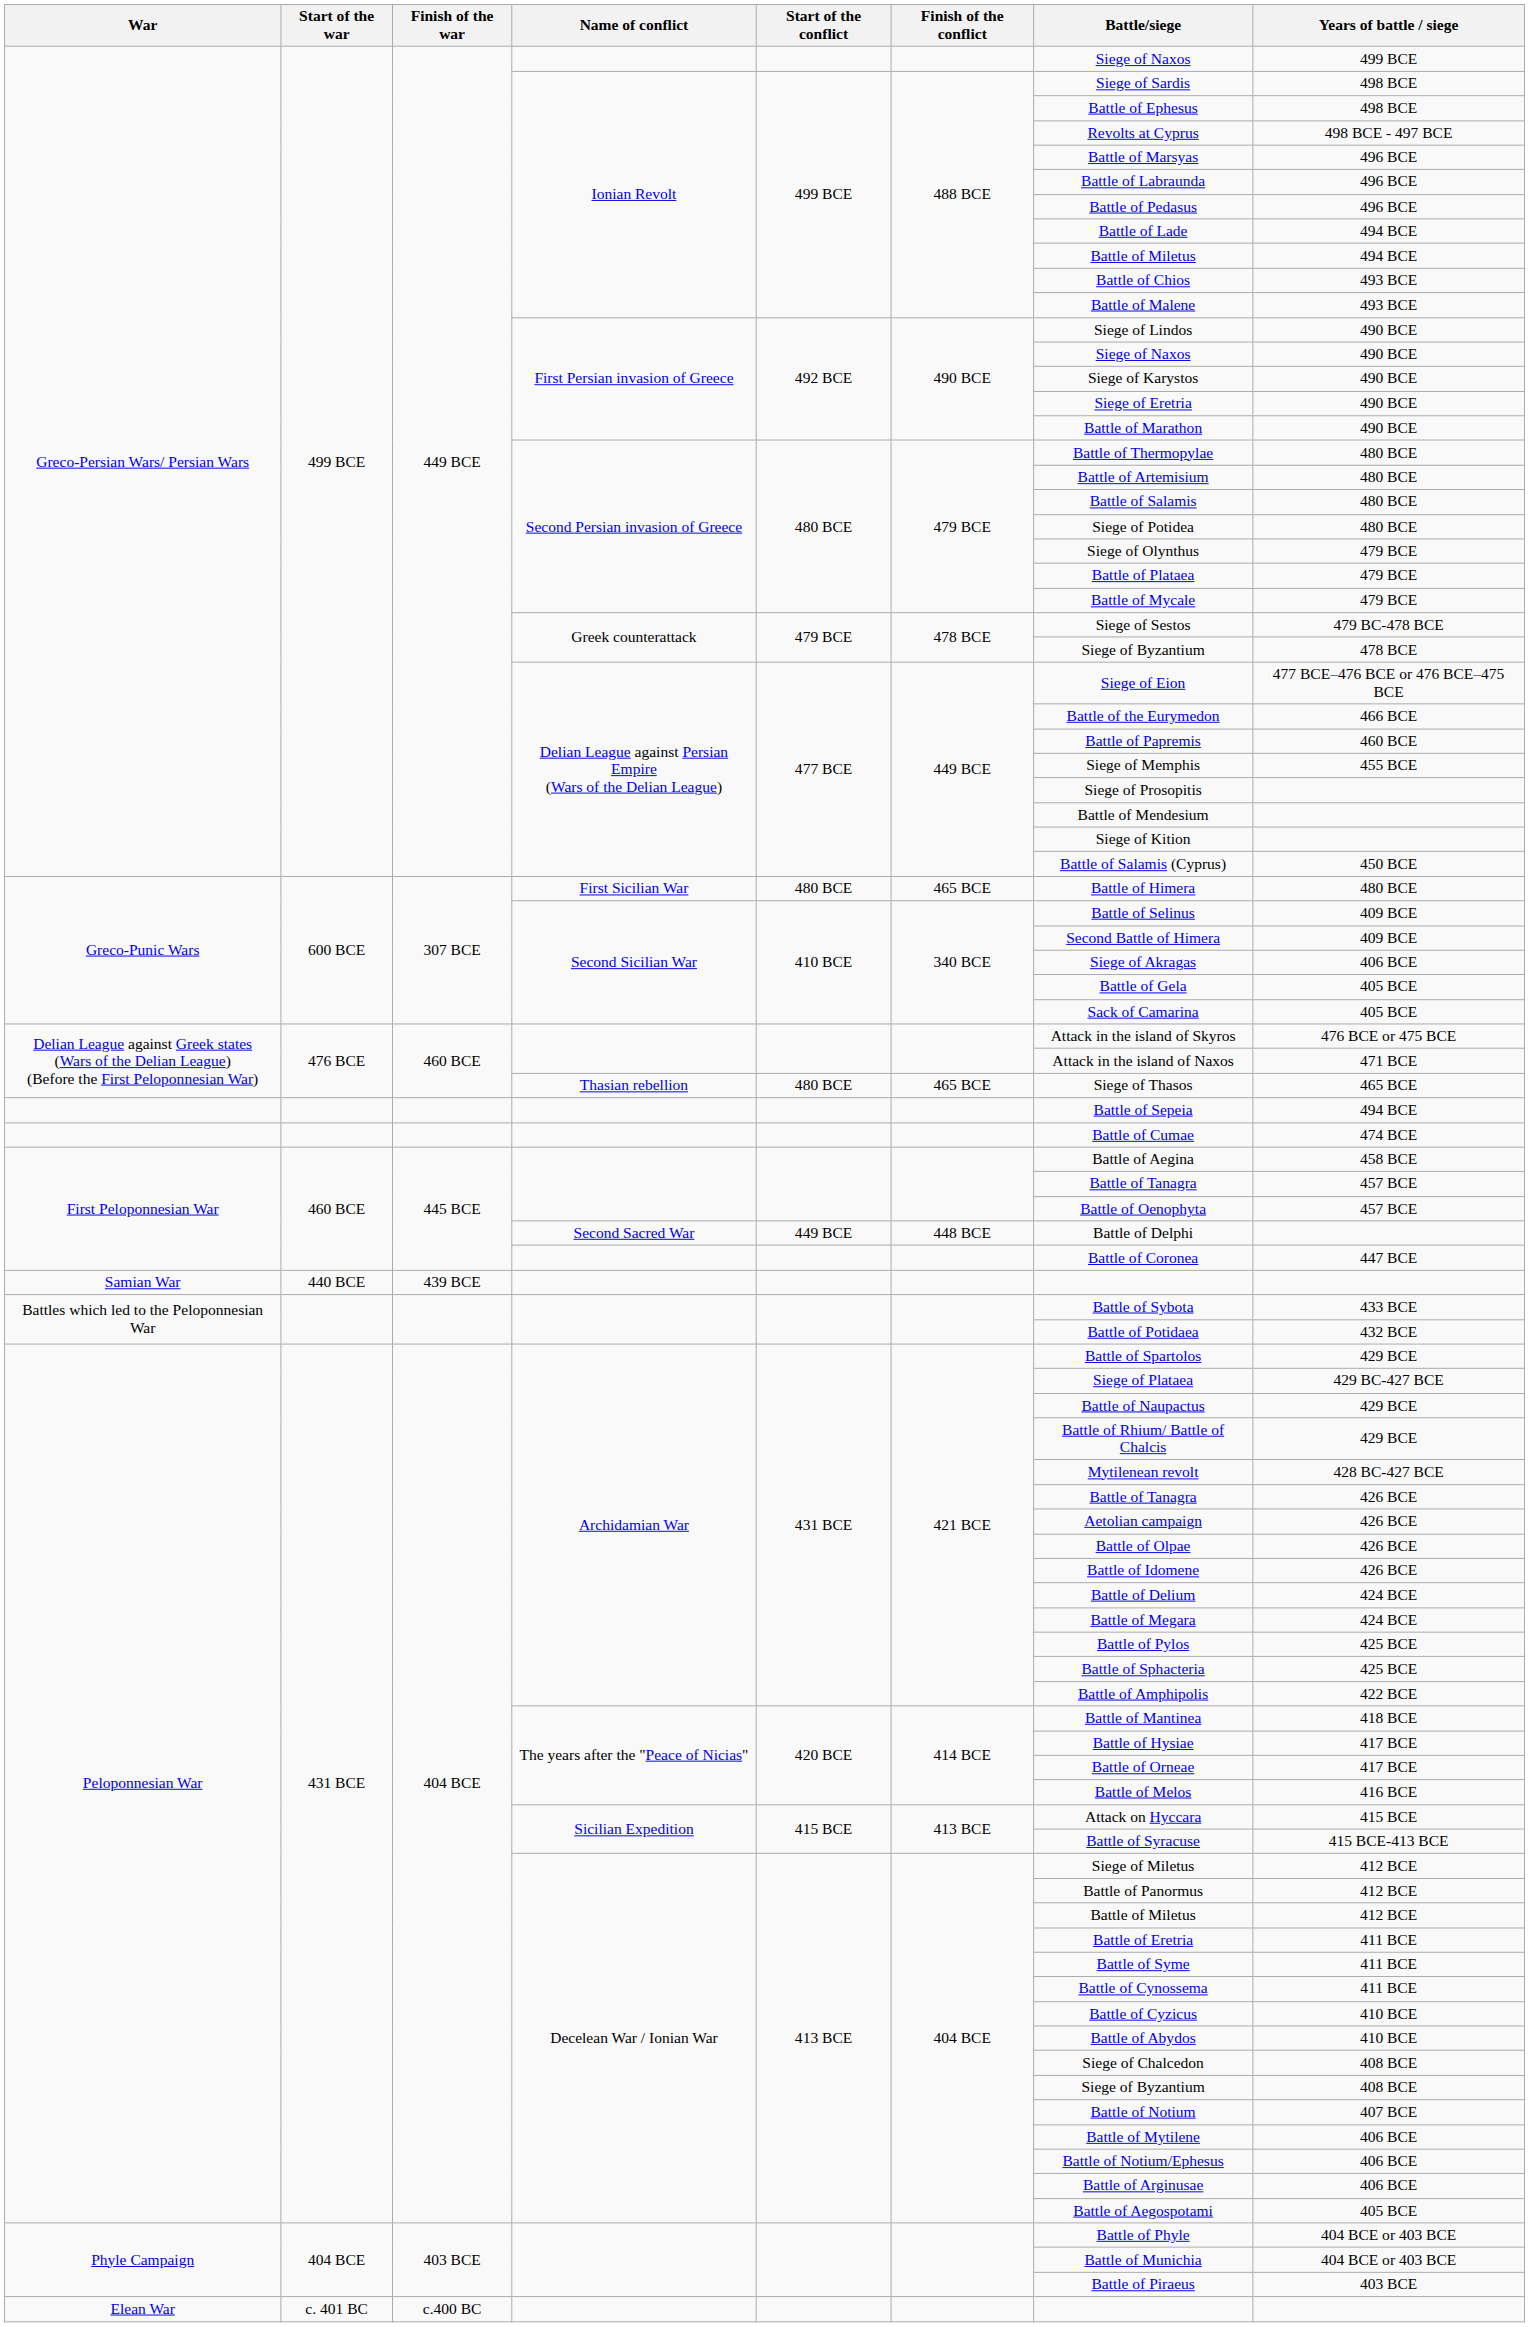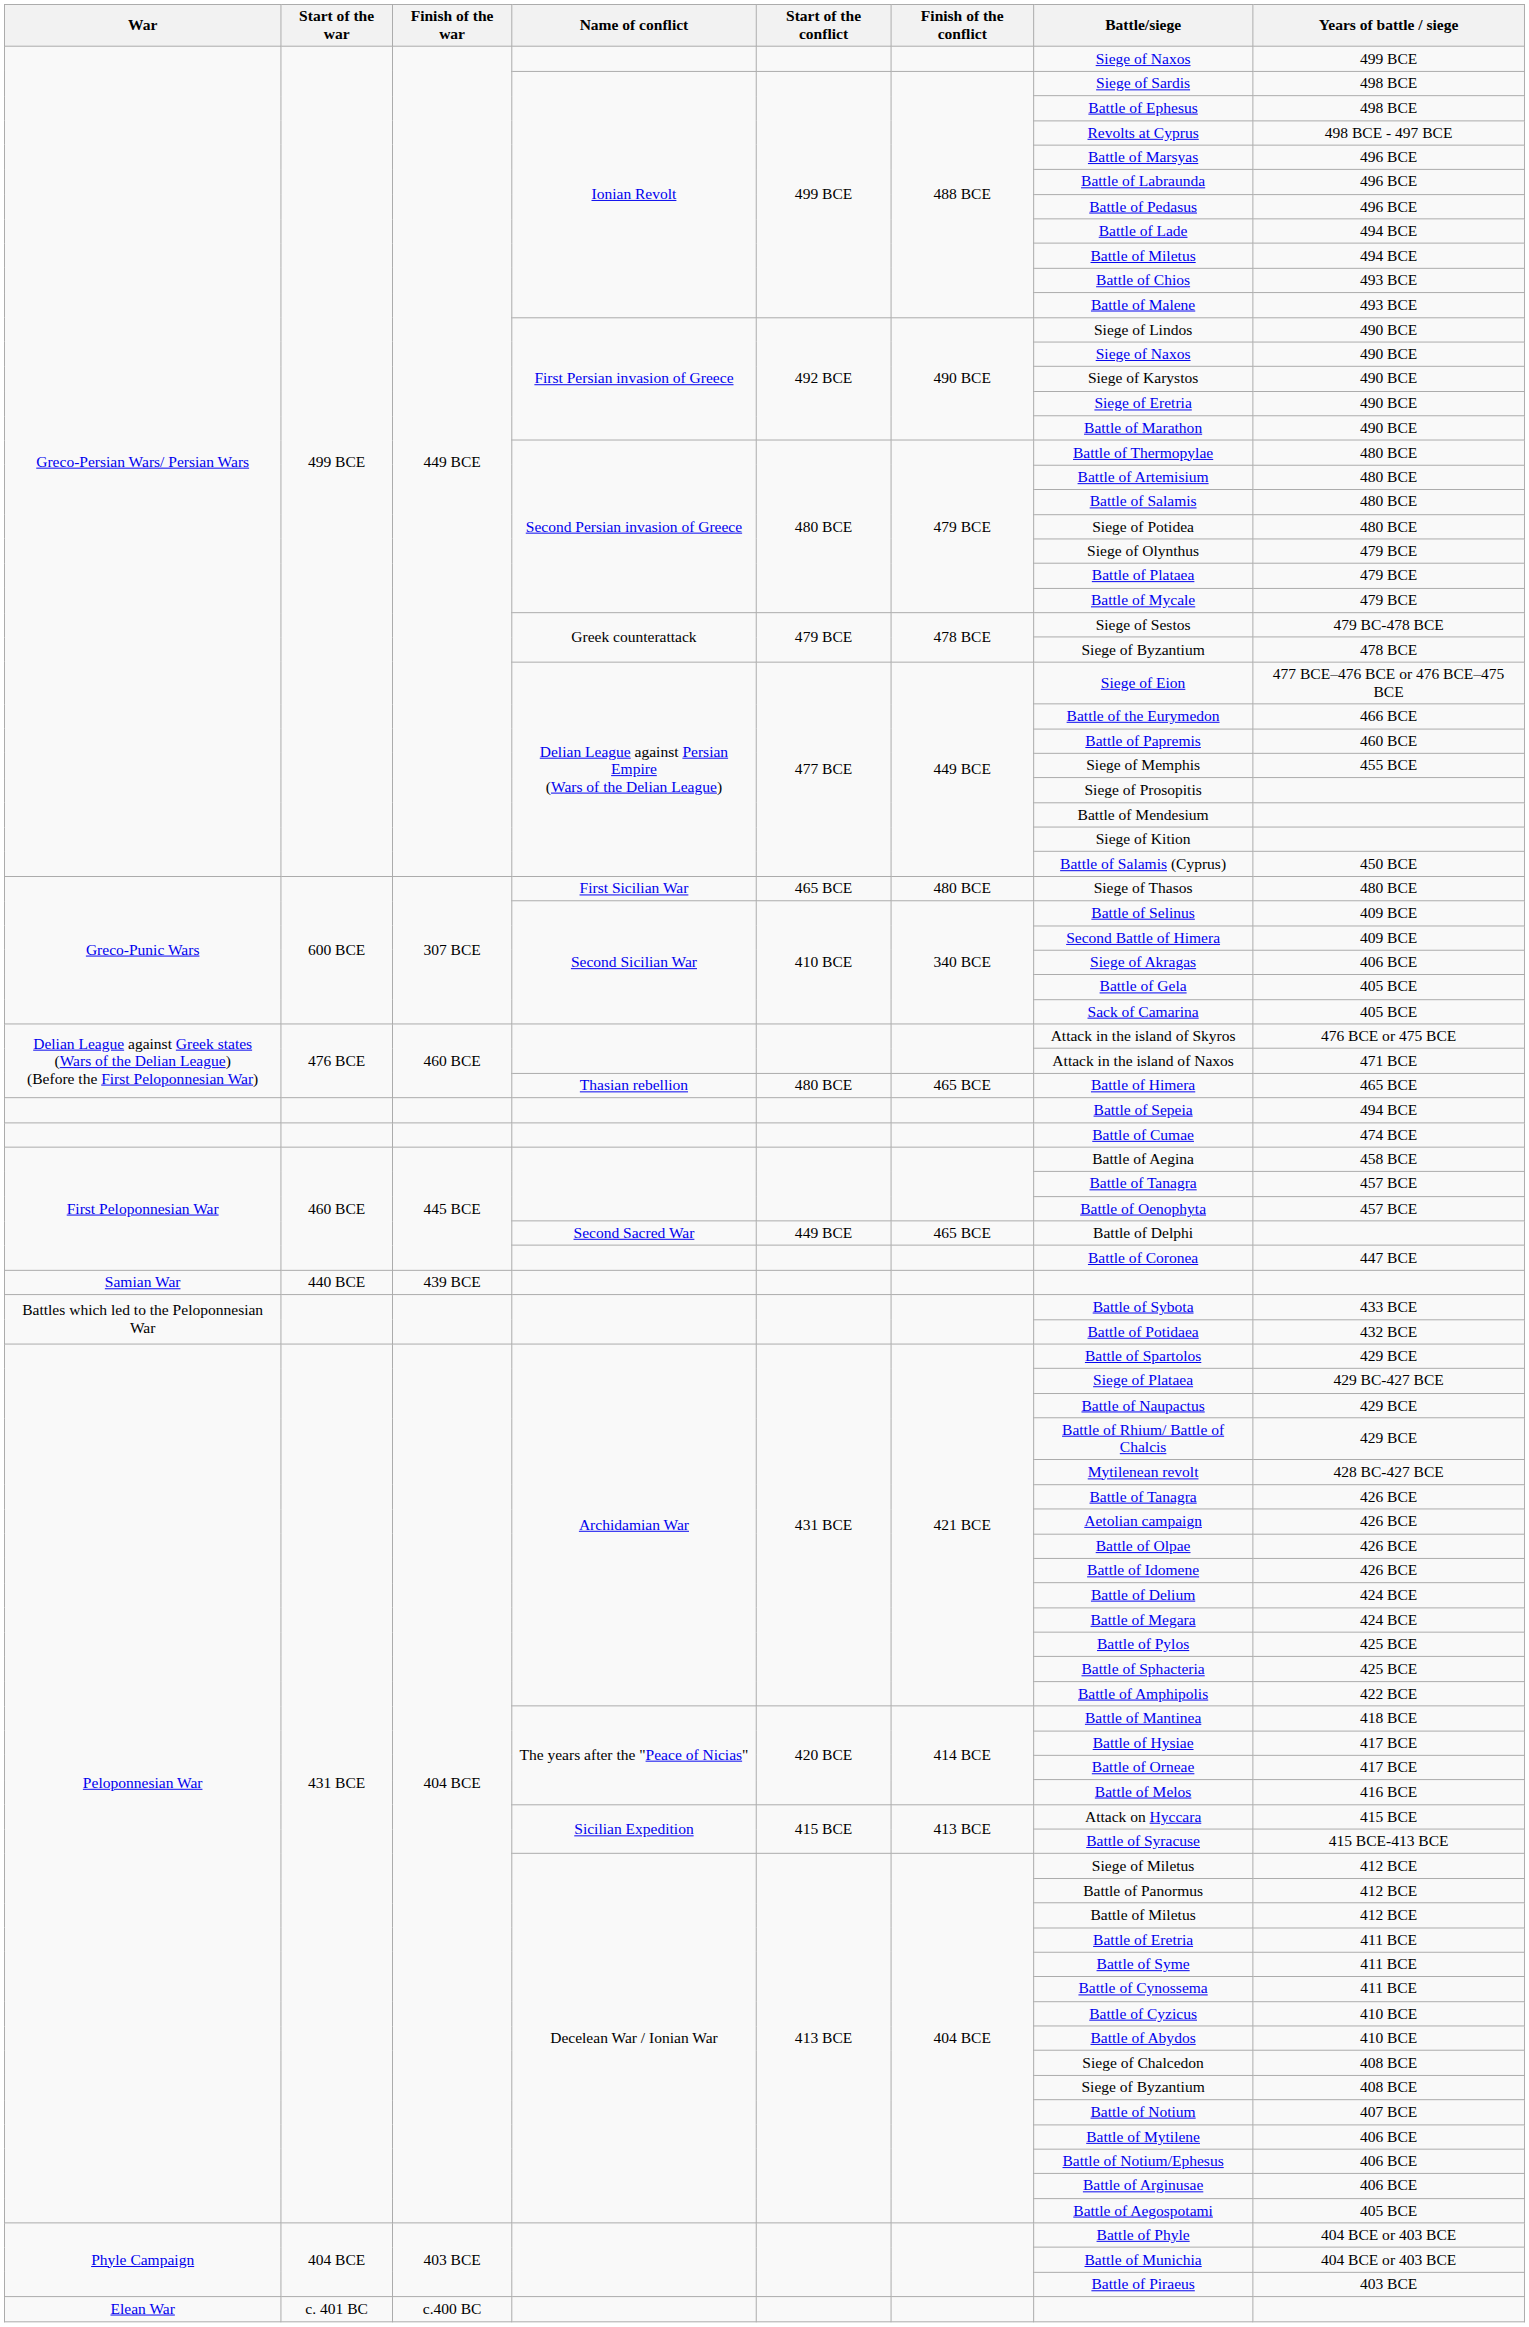First Sicilian War | Start of the conflict: 480 BCE -> 465 BCE
First Sicilian War | Finish of the conflict: 465 BCE -> 480 BCE
First Sicilian War | Battle/siege: Battle of Himera -> Siege of Thasos
Thasian rebellion | Battle/siege: Siege of Thasos -> Battle of Himera
Second Sacred War | Finish of the conflict: 448 BCE -> 465 BCE
